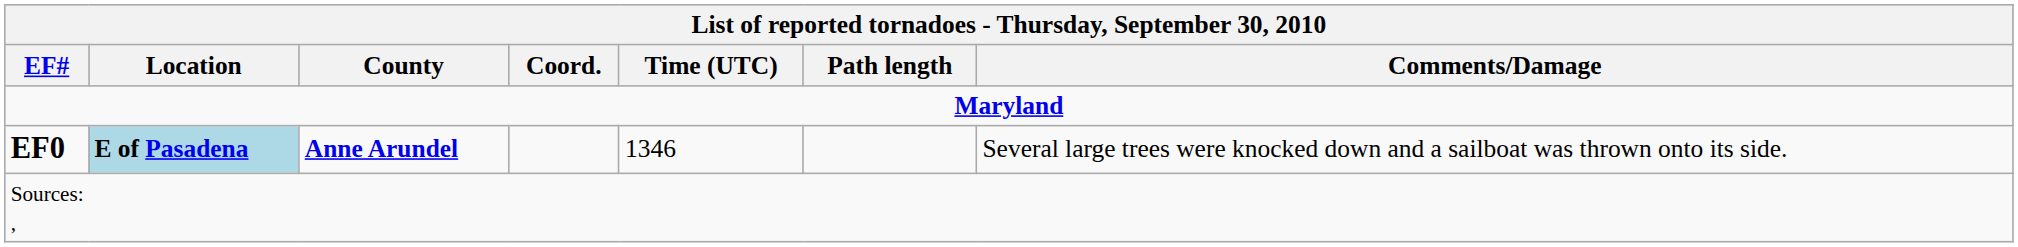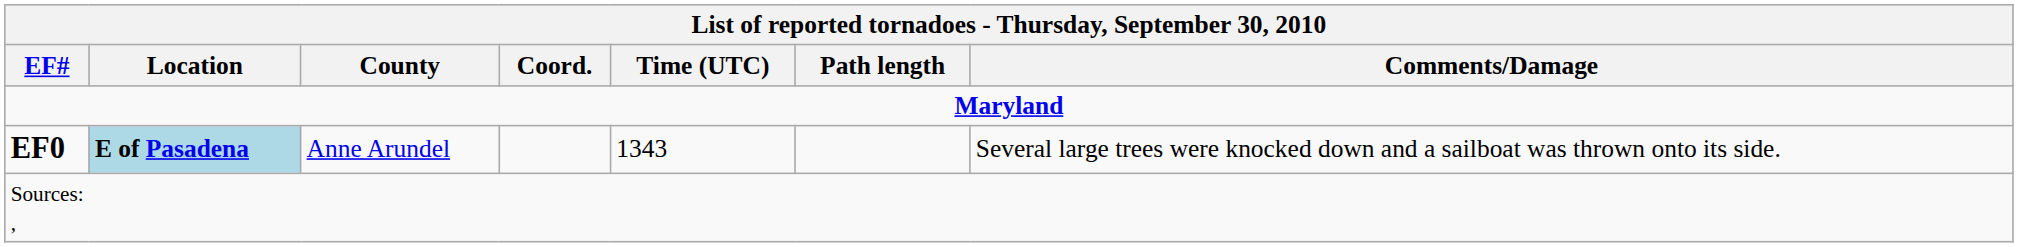EF0 | County: bold -> normal
EF0 | Time (UTC): 1346 -> 1343
